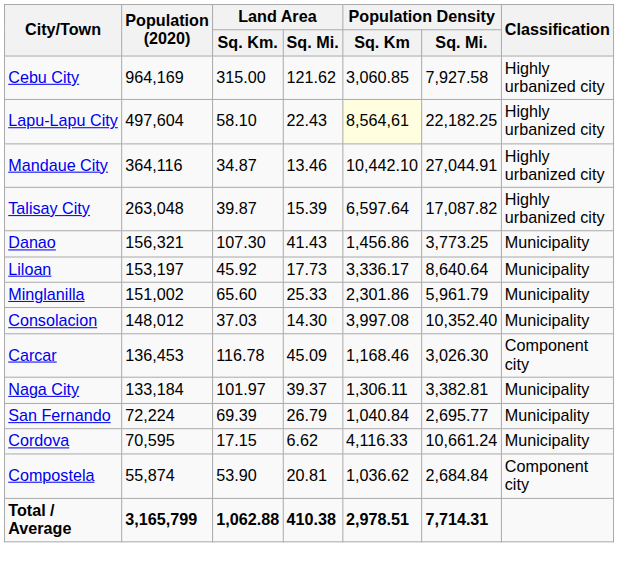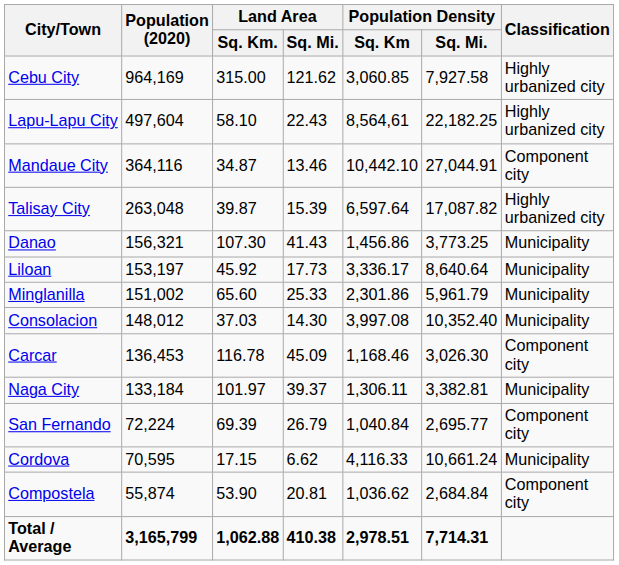Lapu-Lapu City | Population Density / Sq. Km: lightyellow background -> no background
Mandaue City | Classification: Highly urbanized city -> Component city
San Fernando | Classification: Municipality -> Component city
